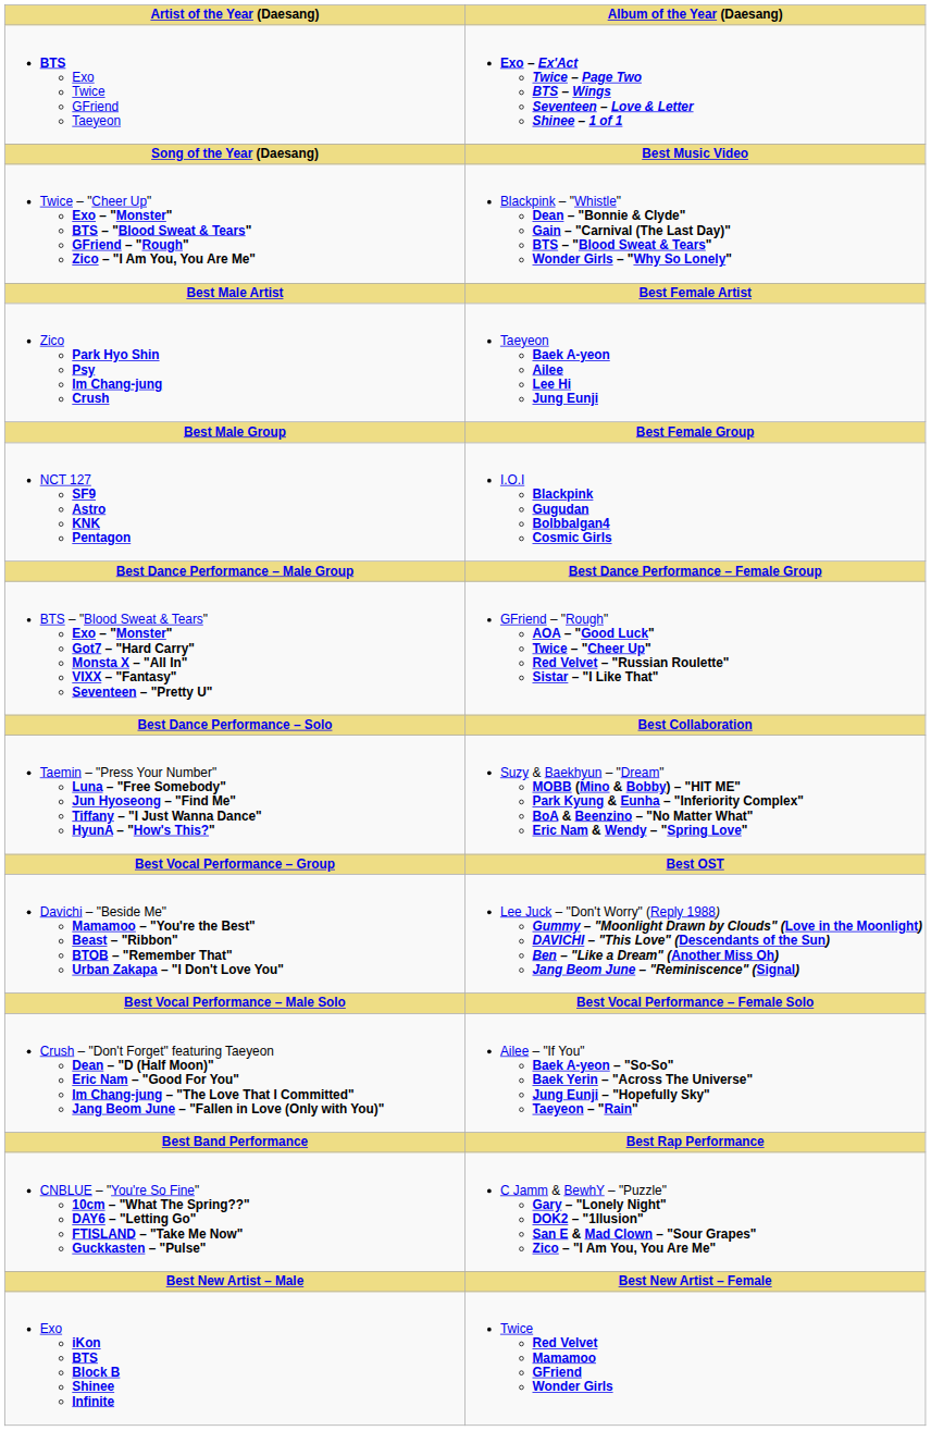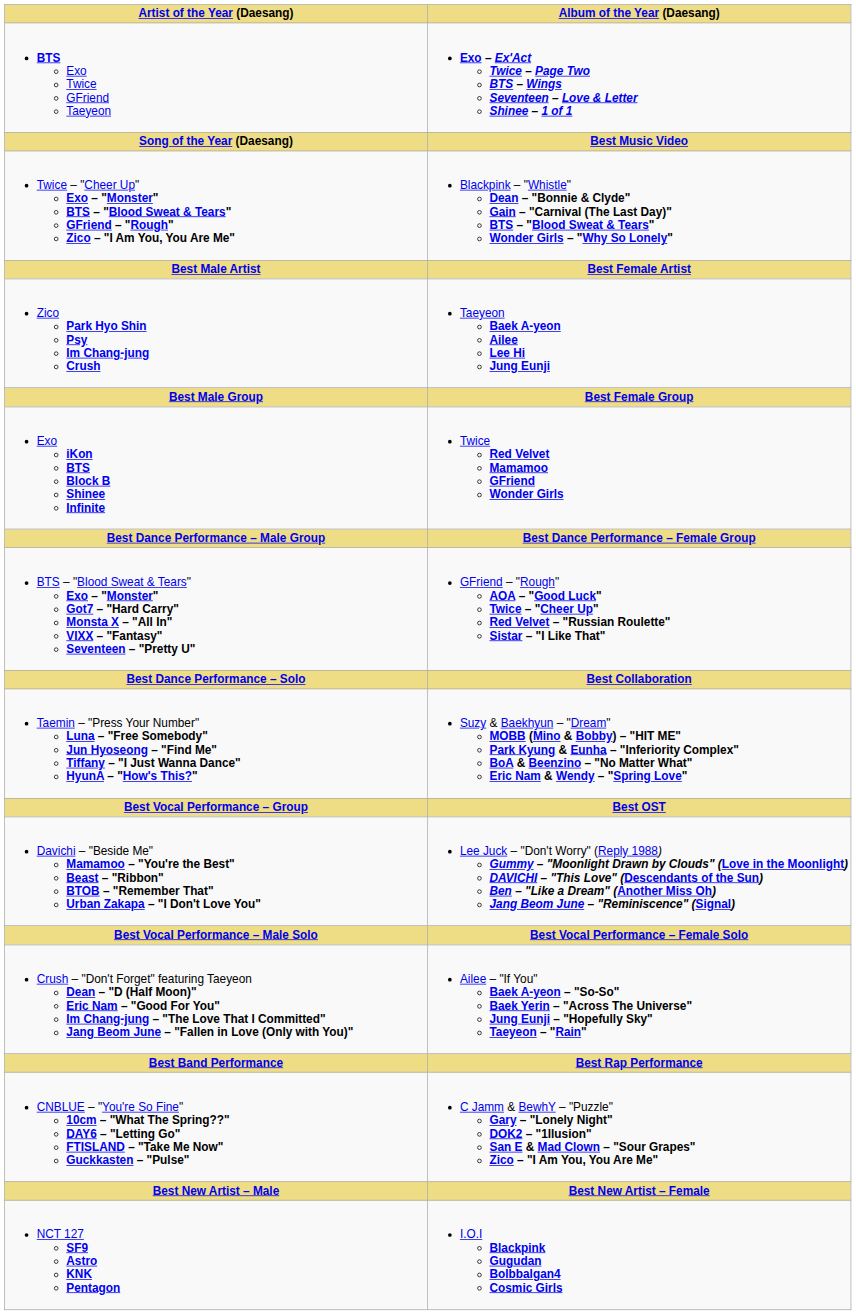rows swapped: Exo iKon BTS Block B Shinee Infinite <-> NCT 127 SF9 Astro KNK Pentagon
